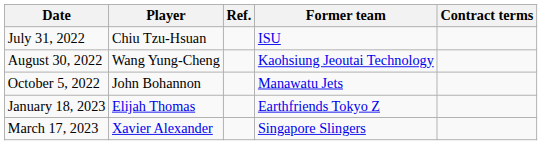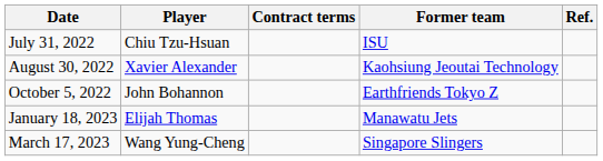columns swapped: Contract terms <-> Ref.
August 30, 2022 | Player: Wang Yung-Cheng -> Xavier Alexander
October 5, 2022 | Former team: Manawatu Jets -> Earthfriends Tokyo Z
January 18, 2023 | Former team: Earthfriends Tokyo Z -> Manawatu Jets
March 17, 2023 | Player: Xavier Alexander -> Wang Yung-Cheng
